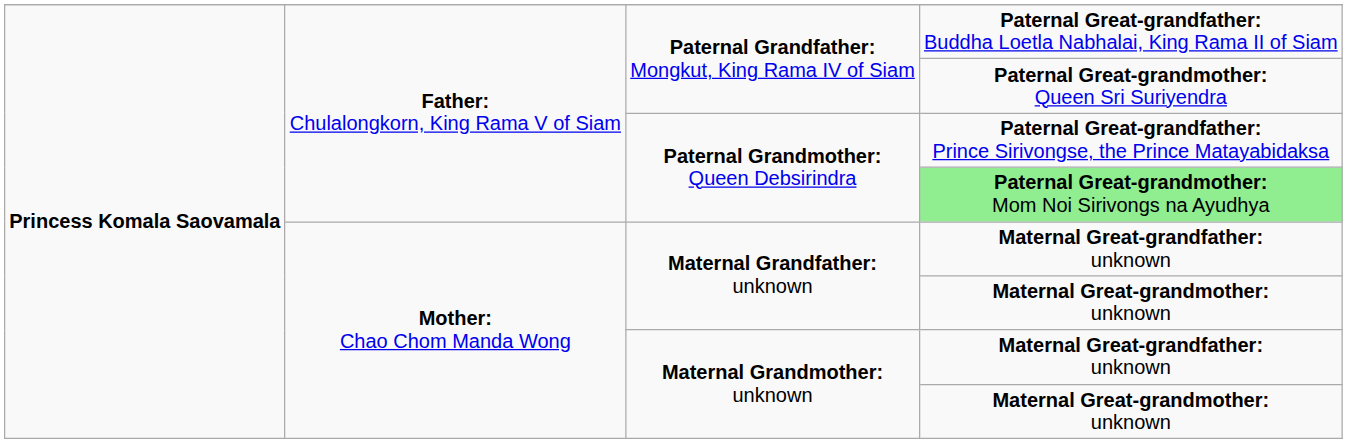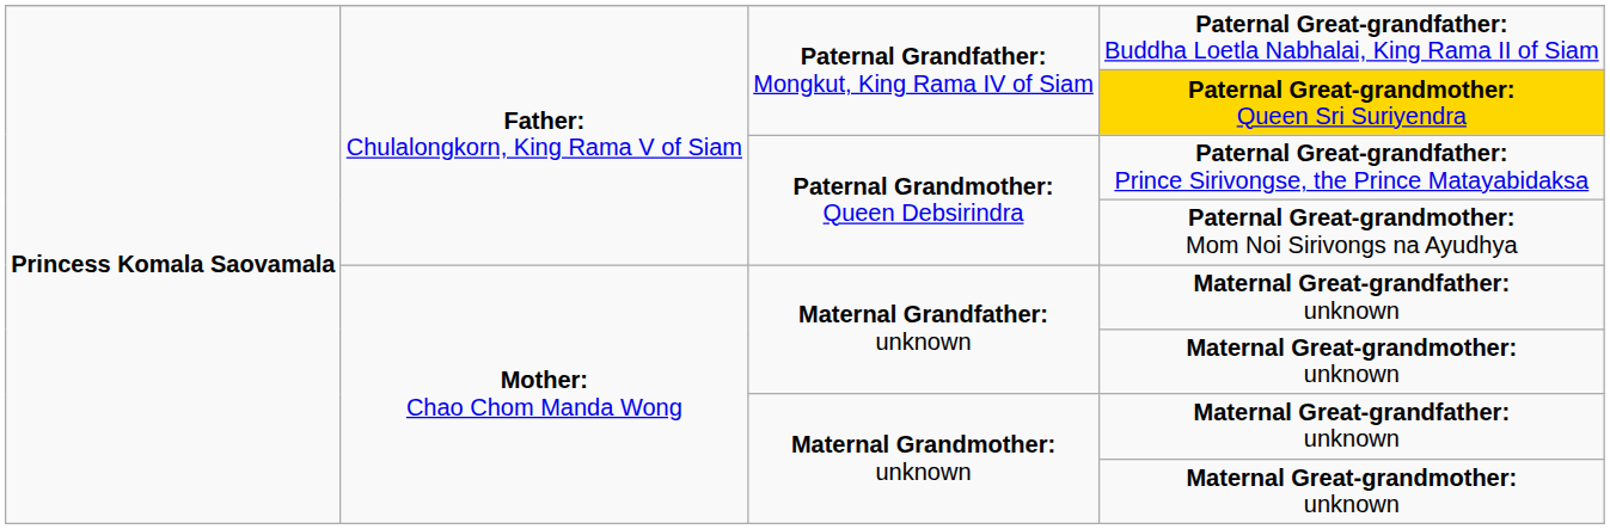Paternal Great-grandmother: Queen Sri Suriyendra | column 4: no background -> gold background
Paternal Great-grandmother: Mom Noi Sirivongs na Ayudhya | column 4: lightgreen background -> no background
